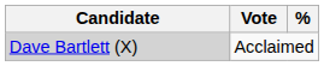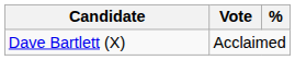Dave Bartlett (X) | Candidate: lightgrey background -> no background
